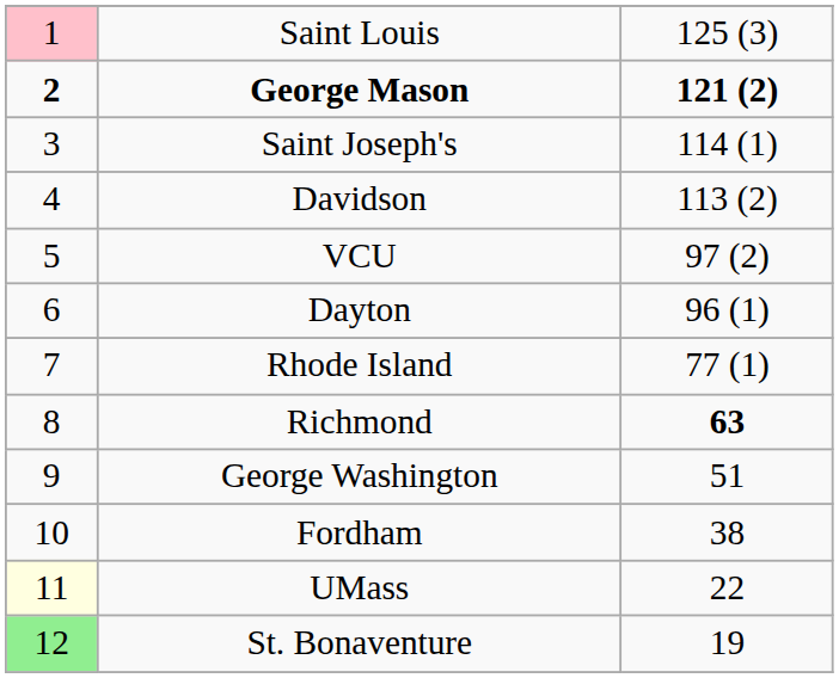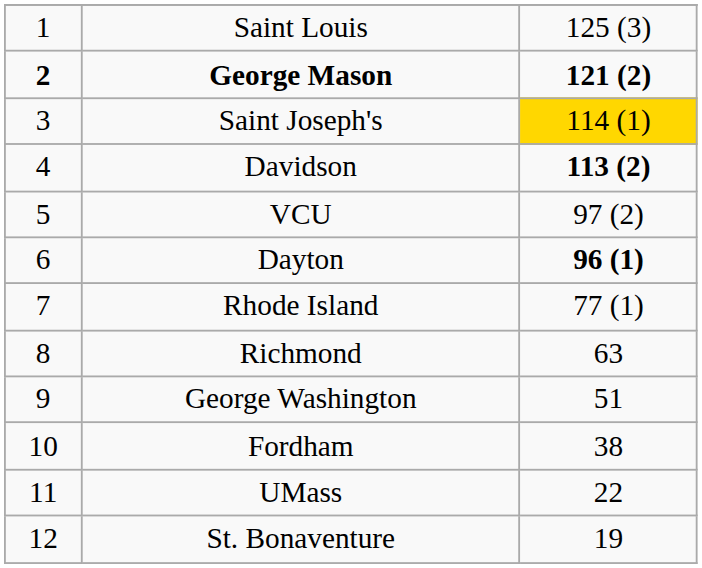Saint Louis | column 1: pink background -> no background
Saint Joseph's | column 3: no background -> gold background
Davidson | column 3: normal -> bold
Dayton | column 3: normal -> bold
Richmond | column 3: bold -> normal
UMass | column 1: lightyellow background -> no background
St. Bonaventure | column 1: lightgreen background -> no background
